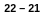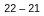row 1 | column 1: bold -> normal
